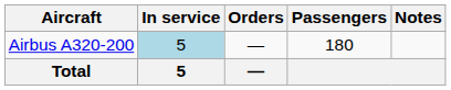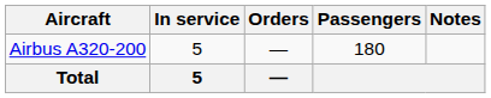Airbus A320-200 | In service: lightblue background -> no background
